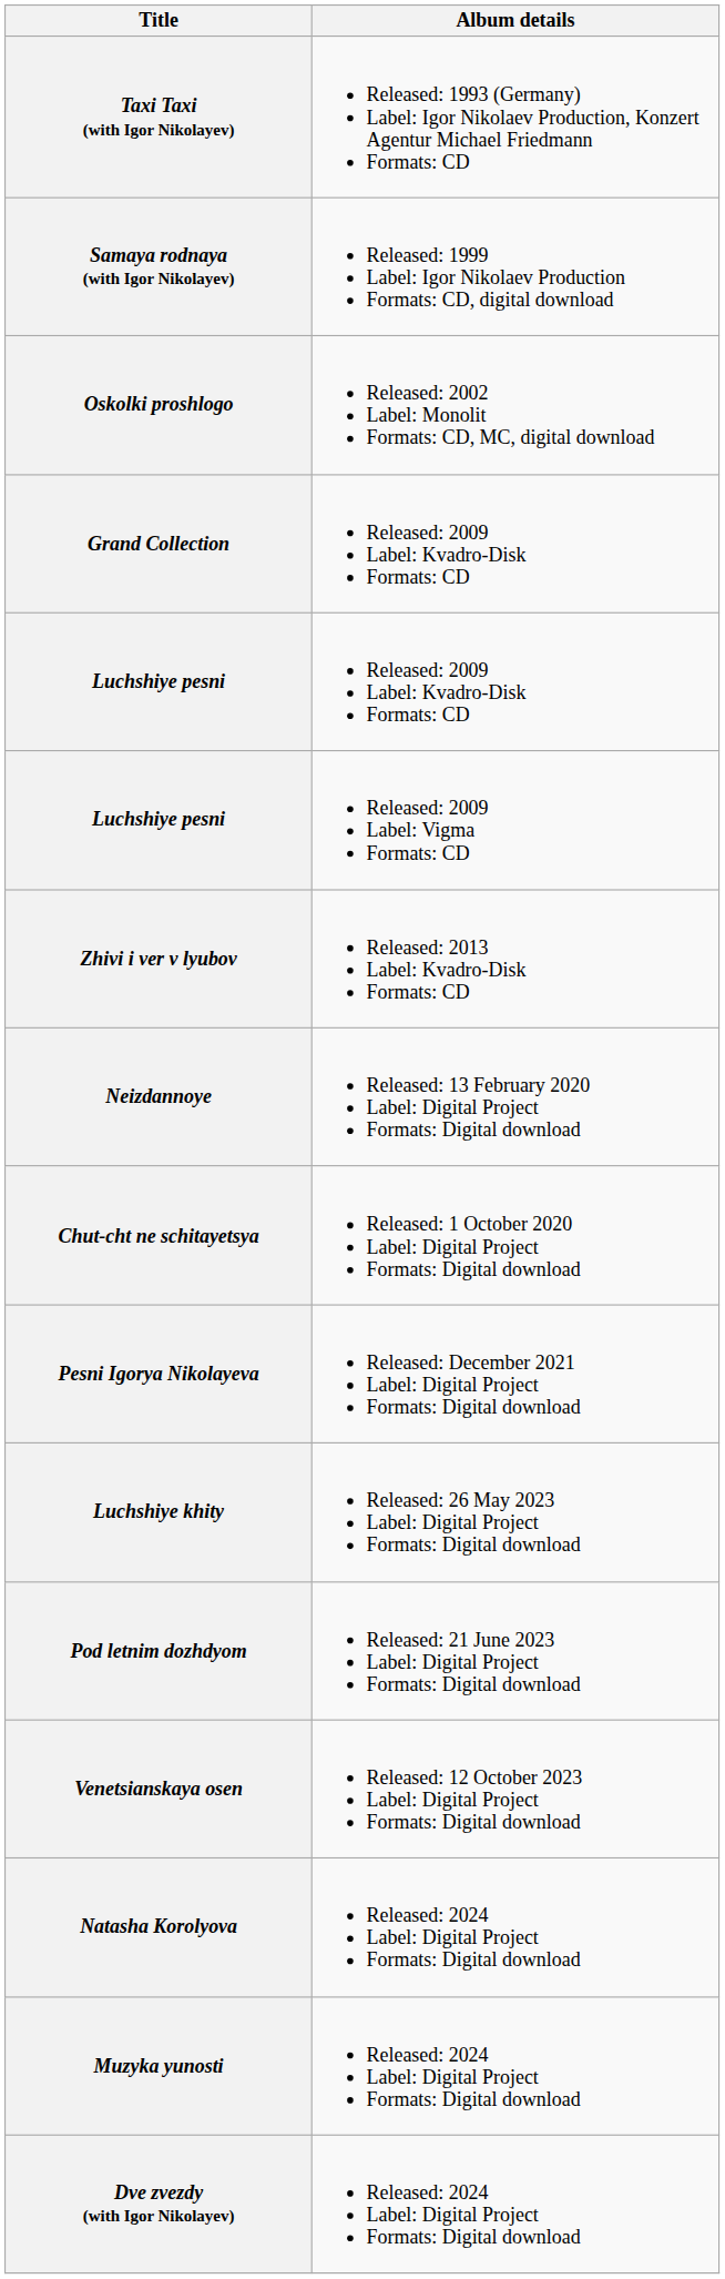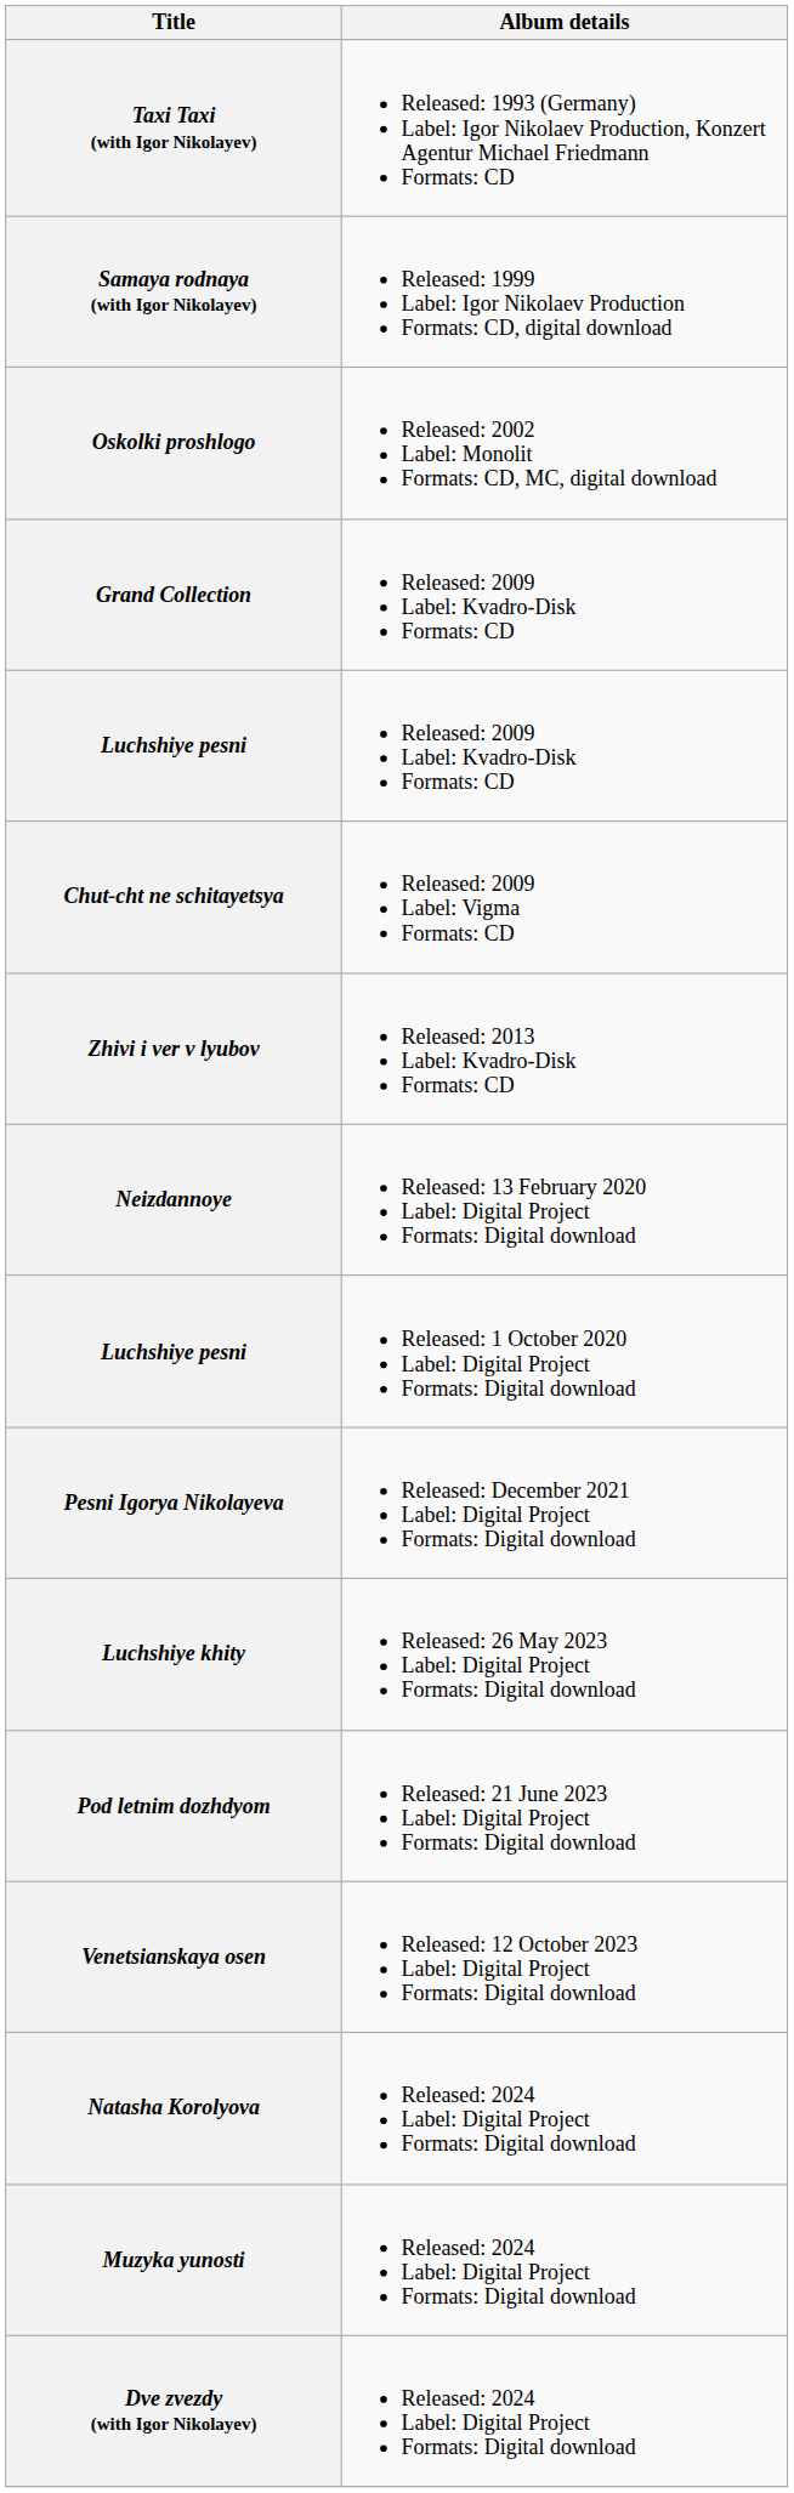row 7 | Title: Luchshiye pesni -> Chut-cht ne schitayetsya
row 10 | Title: Chut-cht ne schitayetsya -> Luchshiye pesni
